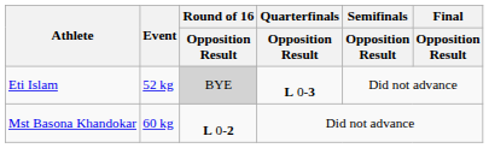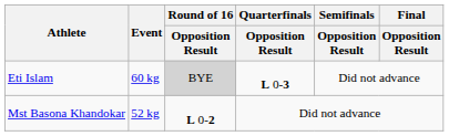Eti Islam | Event: 52 kg -> 60 kg
Mst Basona Khandokar | Event: 60 kg -> 52 kg
